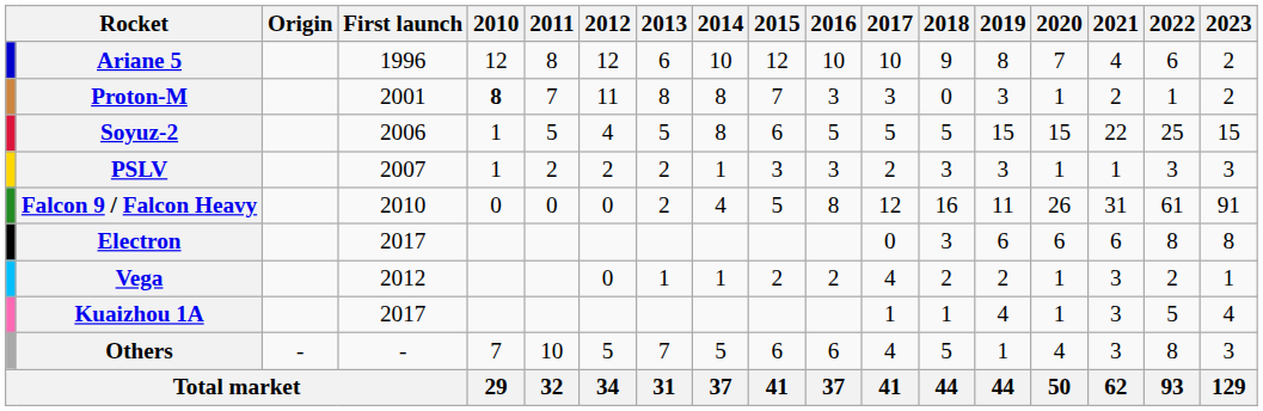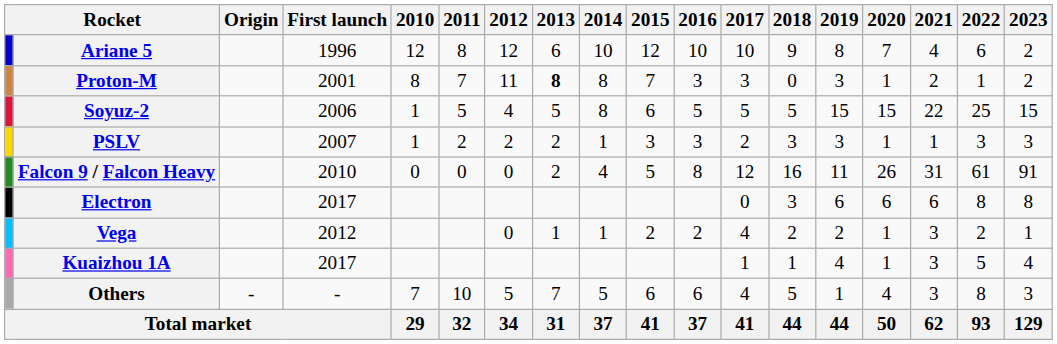Proton-M | 2010: bold -> normal
Proton-M | 2013: normal -> bold
